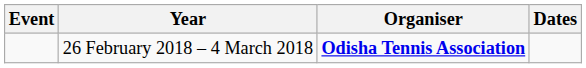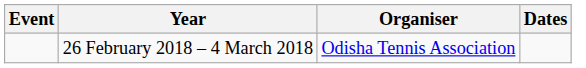26 February 2018 – 4 March 2018 | Organiser: bold -> normal
